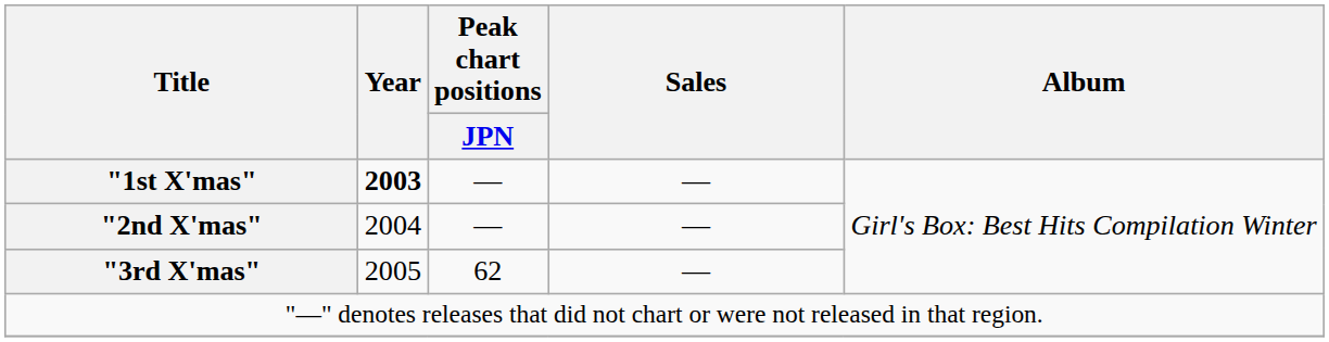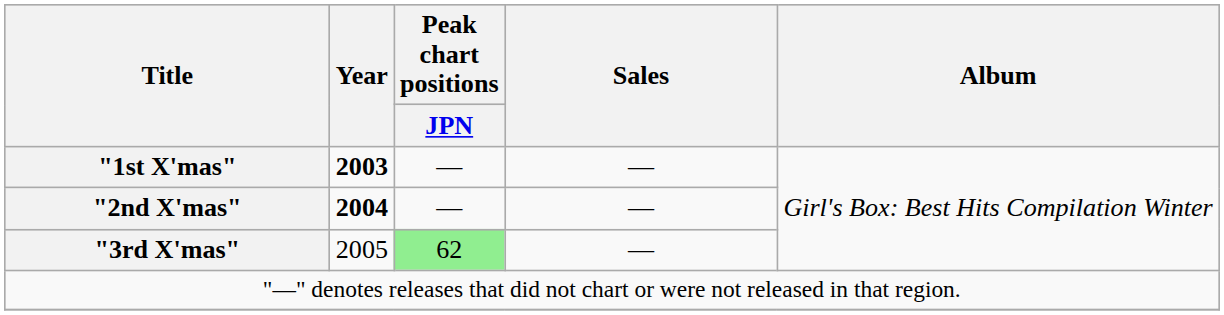"2nd X'mas" | Year: normal -> bold
"3rd X'mas" | Peak chart positions / JPN: no background -> lightgreen background
